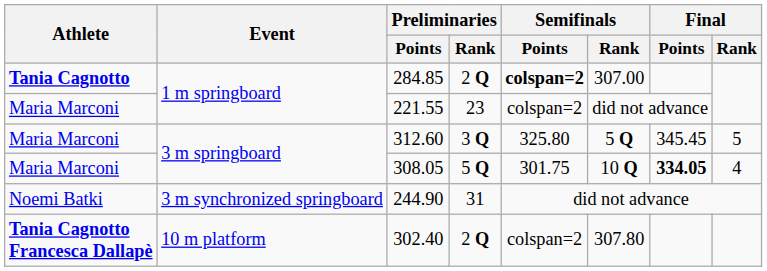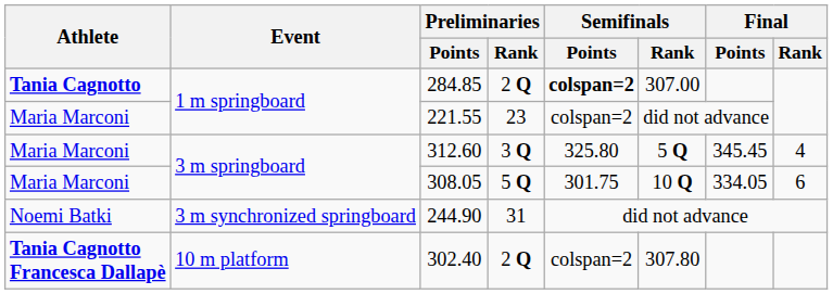312.60 | Final / Rank: 5 -> 4
308.05 | Final / Points: bold -> normal
308.05 | Final / Rank: 4 -> 6
